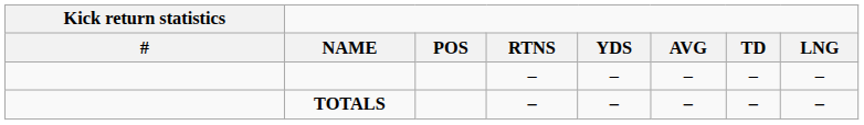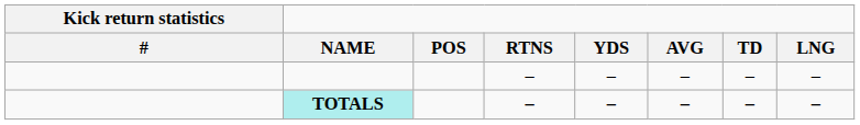row 4 | NAME: no background -> paleturquoise background
